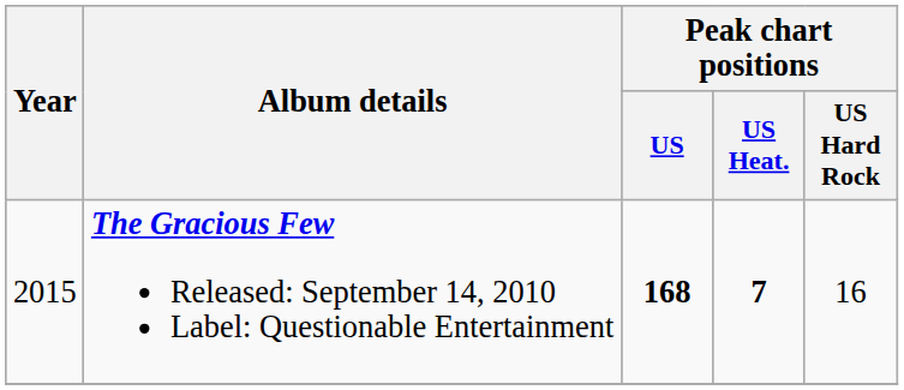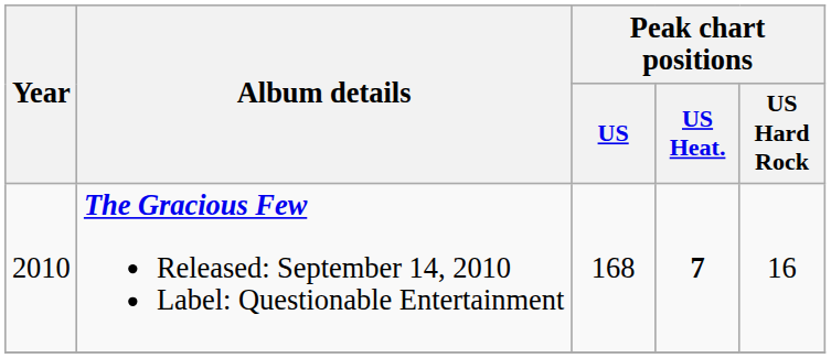row 3 | Year: 2015 -> 2010
row 3 | Peak chart positions / US: bold -> normal
